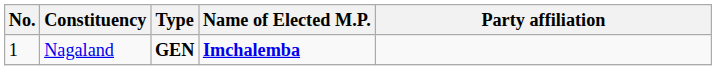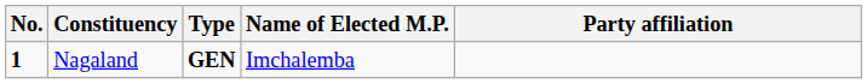Nagaland | No.: normal -> bold
Nagaland | Name of Elected M.P.: bold -> normal
